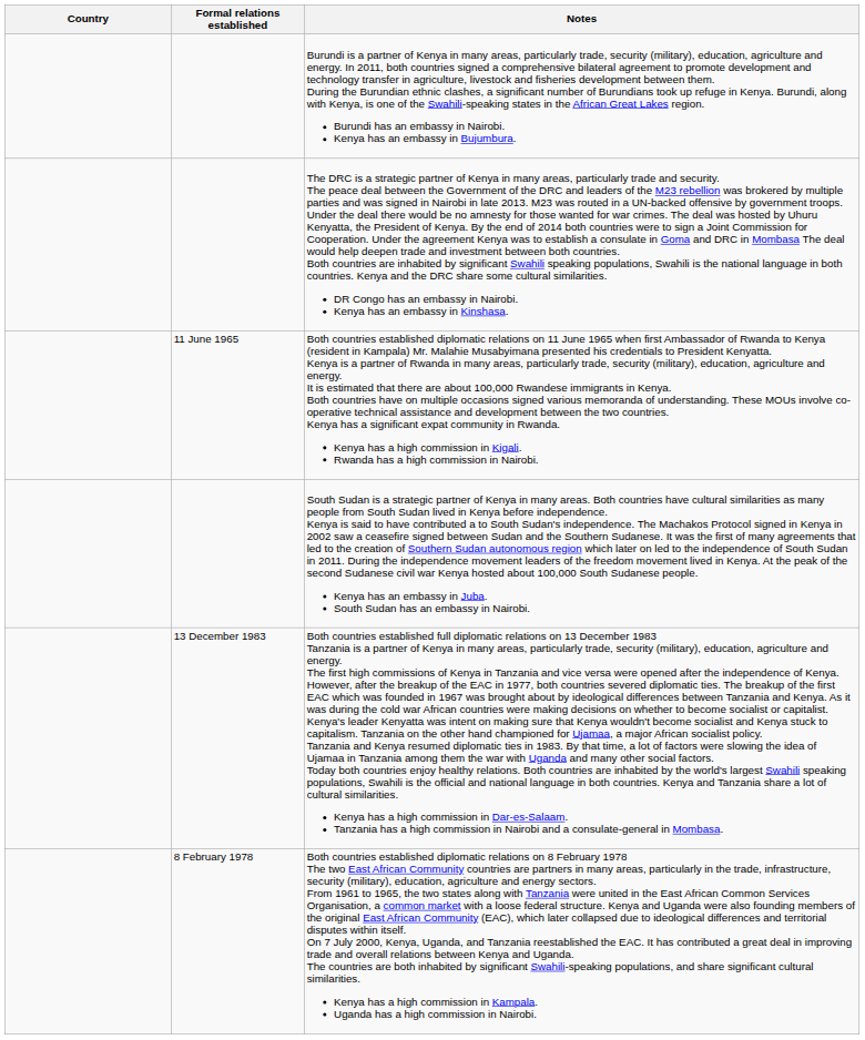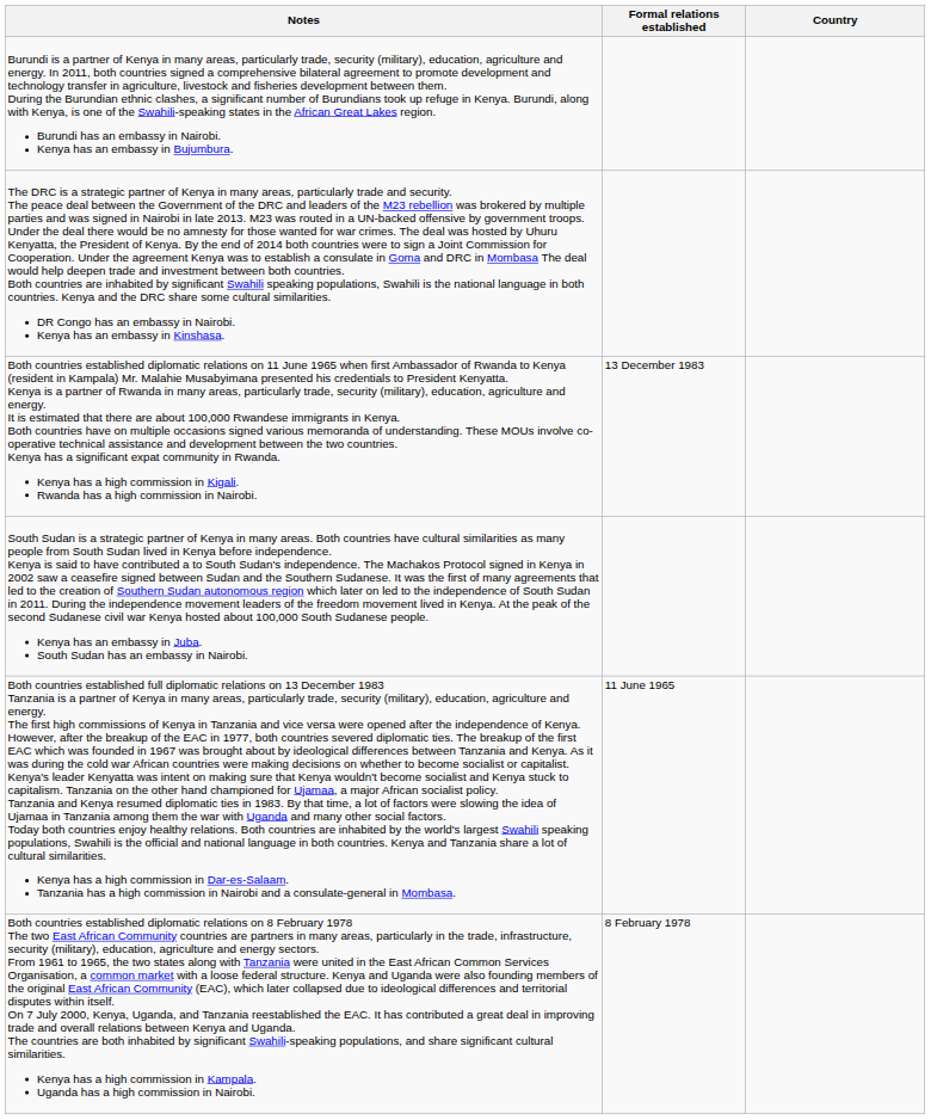columns swapped: Country <-> Notes
row 4 | Formal relations established: 11 June 1965 -> 13 December 1983
row 6 | Formal relations established: 13 December 1983 -> 11 June 1965
